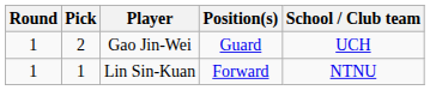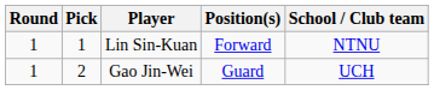rows swapped: Lin Sin-Kuan <-> Gao Jin-Wei
